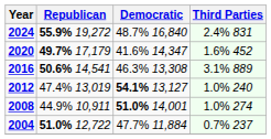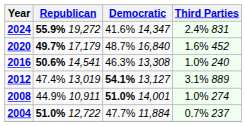2024 | Democratic: 48.7% 16,840 -> 41.6% 14,347
2020 | Democratic: 41.6% 14,347 -> 48.7% 16,840
2016 | Third Parties: 3.1% 889 -> 1.0% 240
2012 | Third Parties: 1.0% 240 -> 3.1% 889
